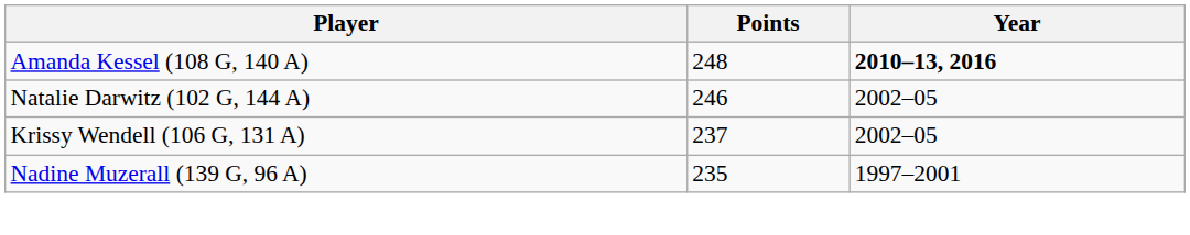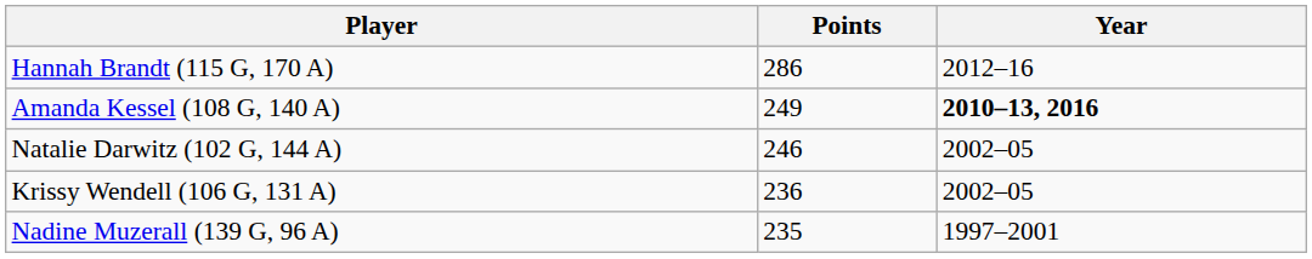+ row: Hannah Brandt (115 G, 170 A) | 286 | 2012–16
Amanda Kessel (108 G, 140 A) | Points: 248 -> 249
Krissy Wendell (106 G, 131 A) | Points: 237 -> 236
